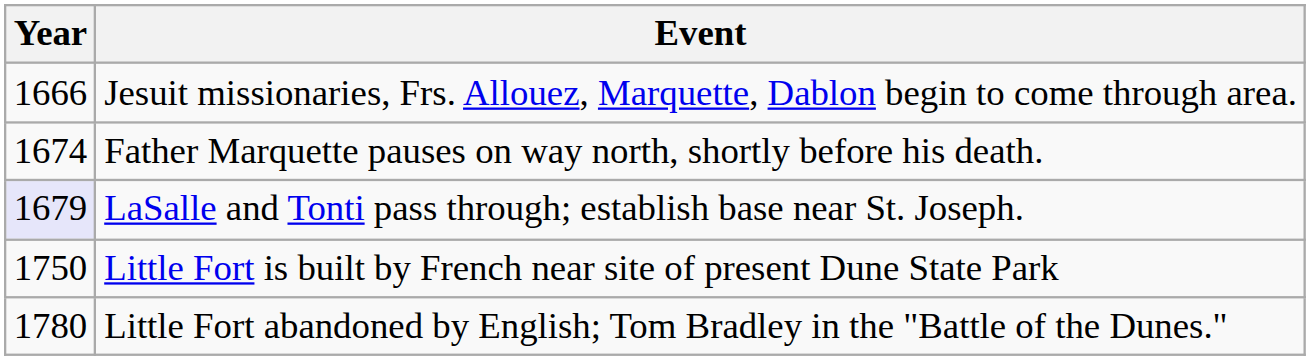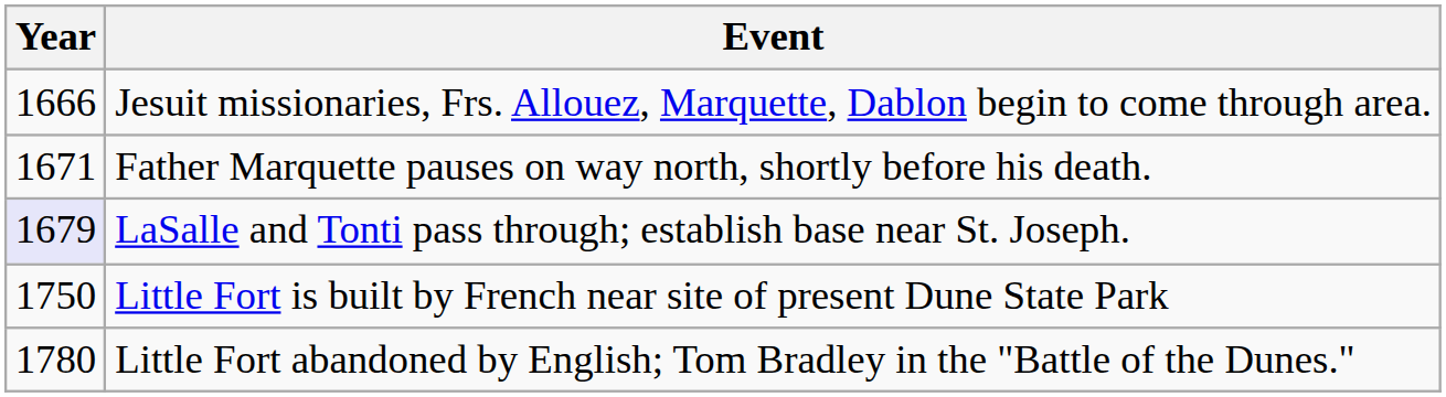row 3 | Year: 1674 -> 1671
